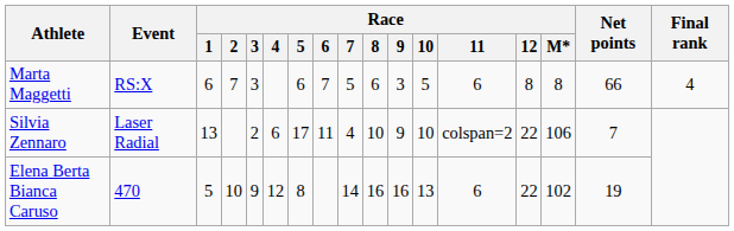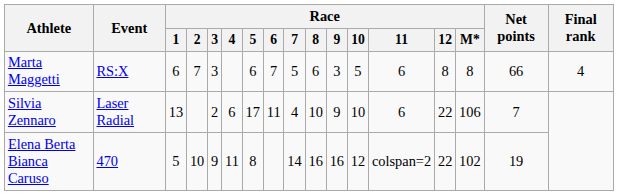Silvia Zennaro | Race / 11: colspan=2 -> 6
Elena Berta Bianca Caruso | Race / 4: 12 -> 11
Elena Berta Bianca Caruso | Race / 10: 13 -> 12
Elena Berta Bianca Caruso | Race / 11: 6 -> colspan=2
